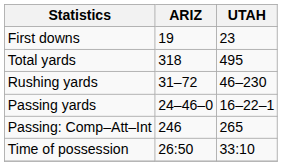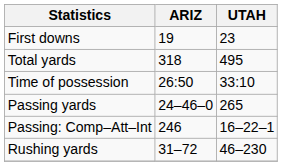rows swapped: Rushing yards <-> Time of possession
Passing yards | UTAH: 16–22–1 -> 265
Passing: Comp–Att–Int | UTAH: 265 -> 16–22–1
